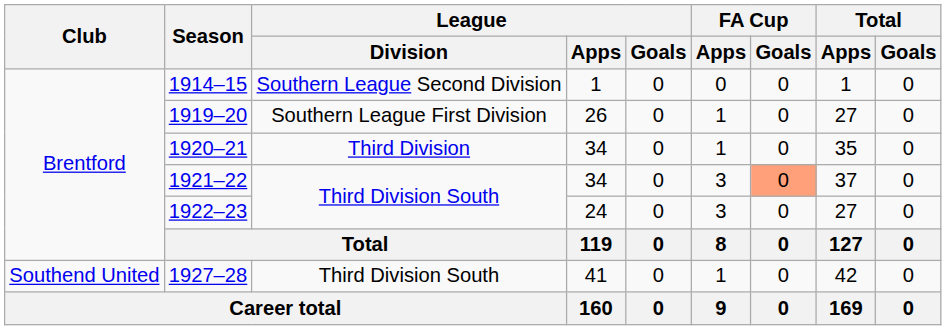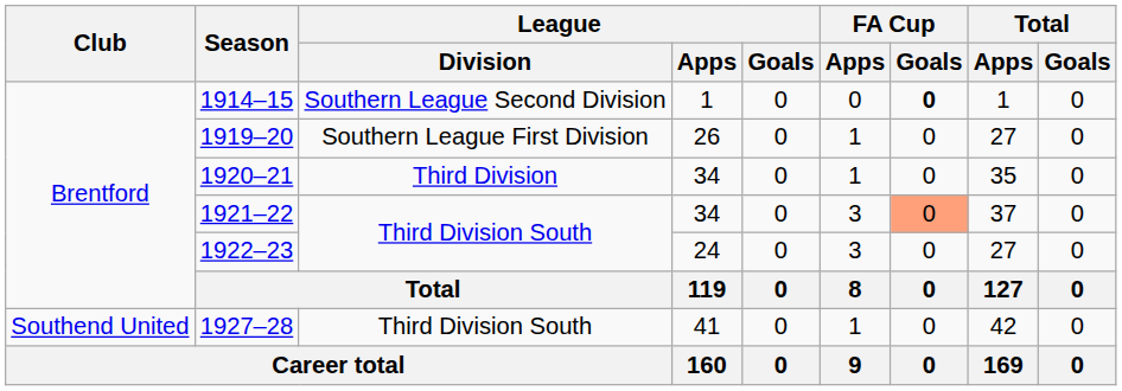1914–15 | FA Cup / Goals: normal -> bold
